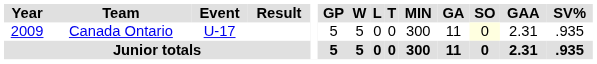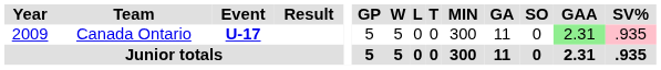Canada Ontario | Event: normal -> bold
Canada Ontario | SO: lightyellow background -> no background
Canada Ontario | GAA: no background -> lightgreen background
Canada Ontario | SV%: no background -> pink background
